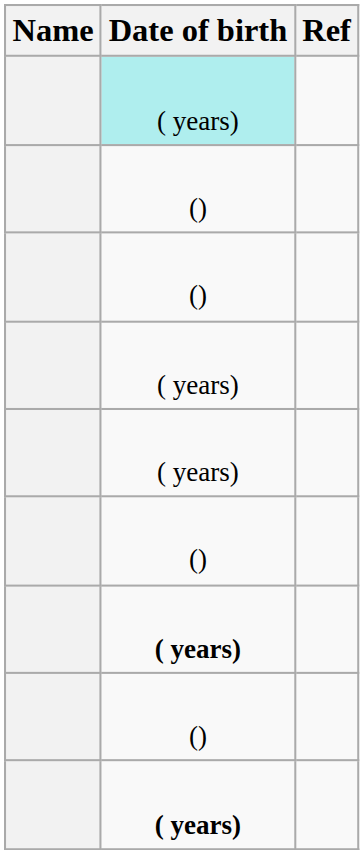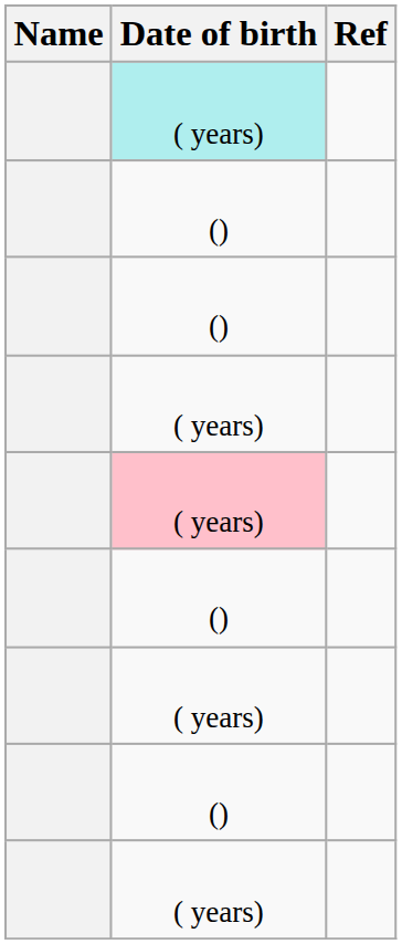row 6 | Date of birth: no background -> pink background
row 8 | Date of birth: bold -> normal
row 10 | Date of birth: bold -> normal
